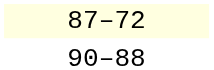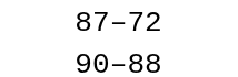87–72 | column 1: lightyellow background -> no background
